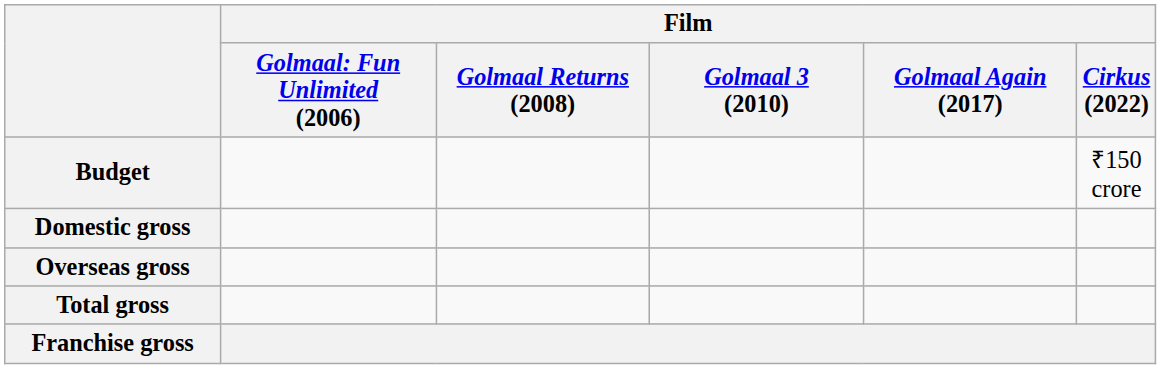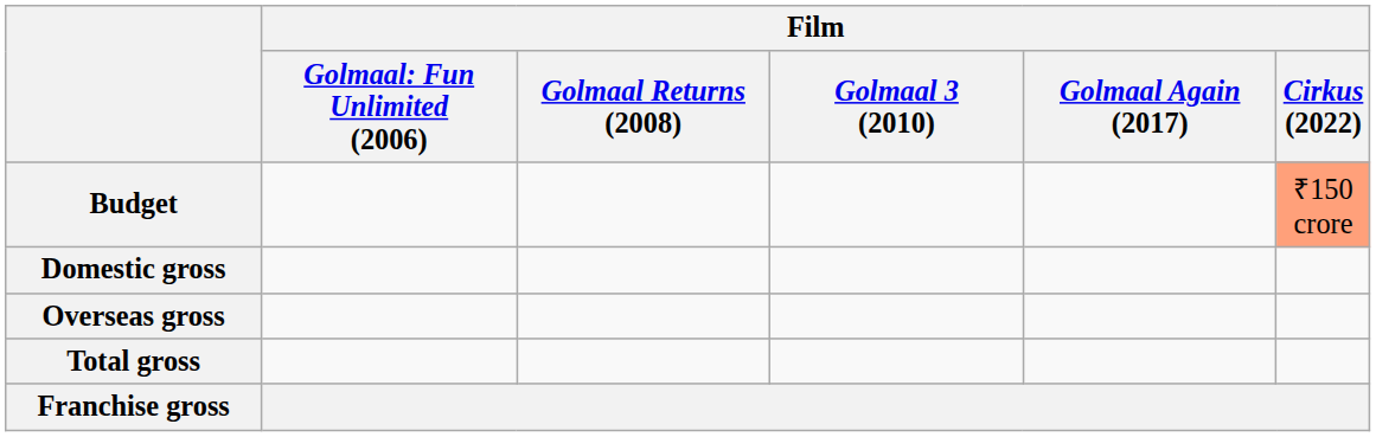Budget | Film / Cirkus (2022): no background -> lightsalmon background
